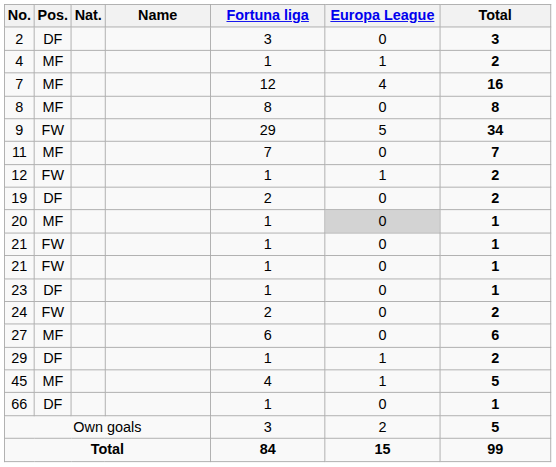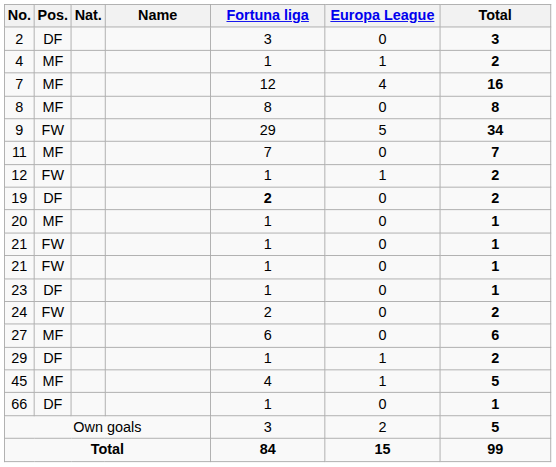19 | Fortuna liga: normal -> bold
20 | Europa League: lightgrey background -> no background
